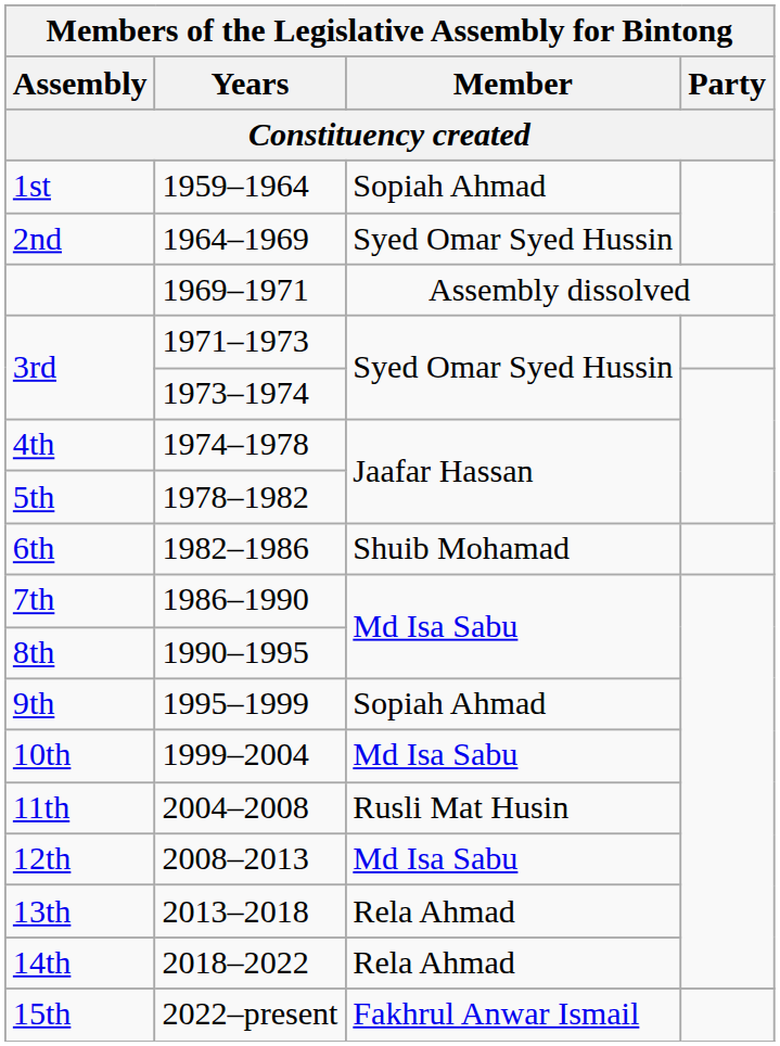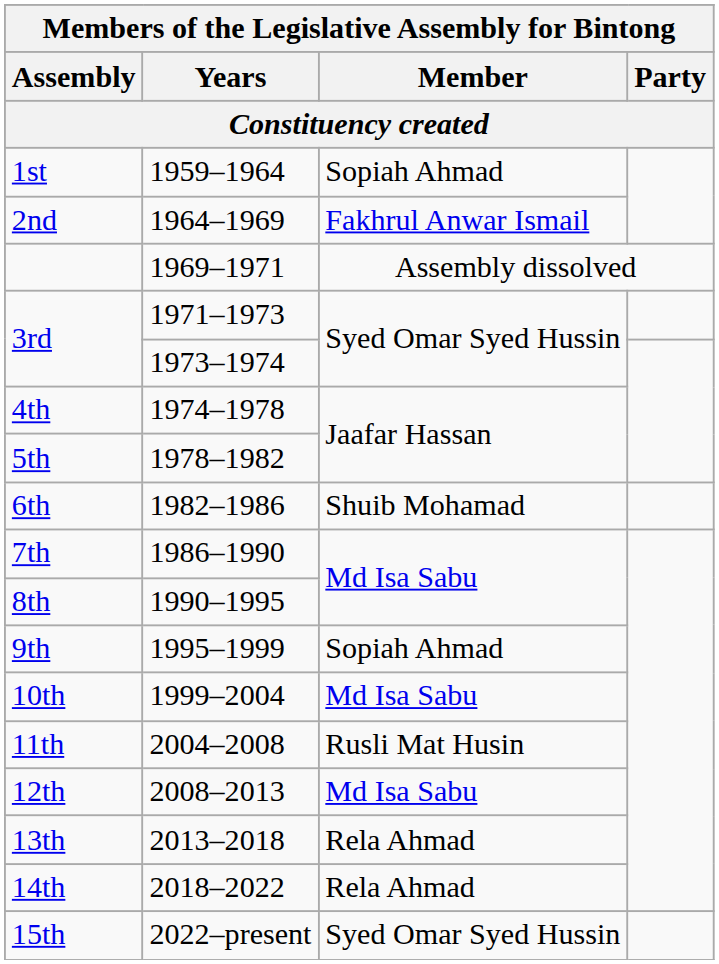2nd | Member: Syed Omar Syed Hussin -> Fakhrul Anwar Ismail
15th | Member: Fakhrul Anwar Ismail -> Syed Omar Syed Hussin
